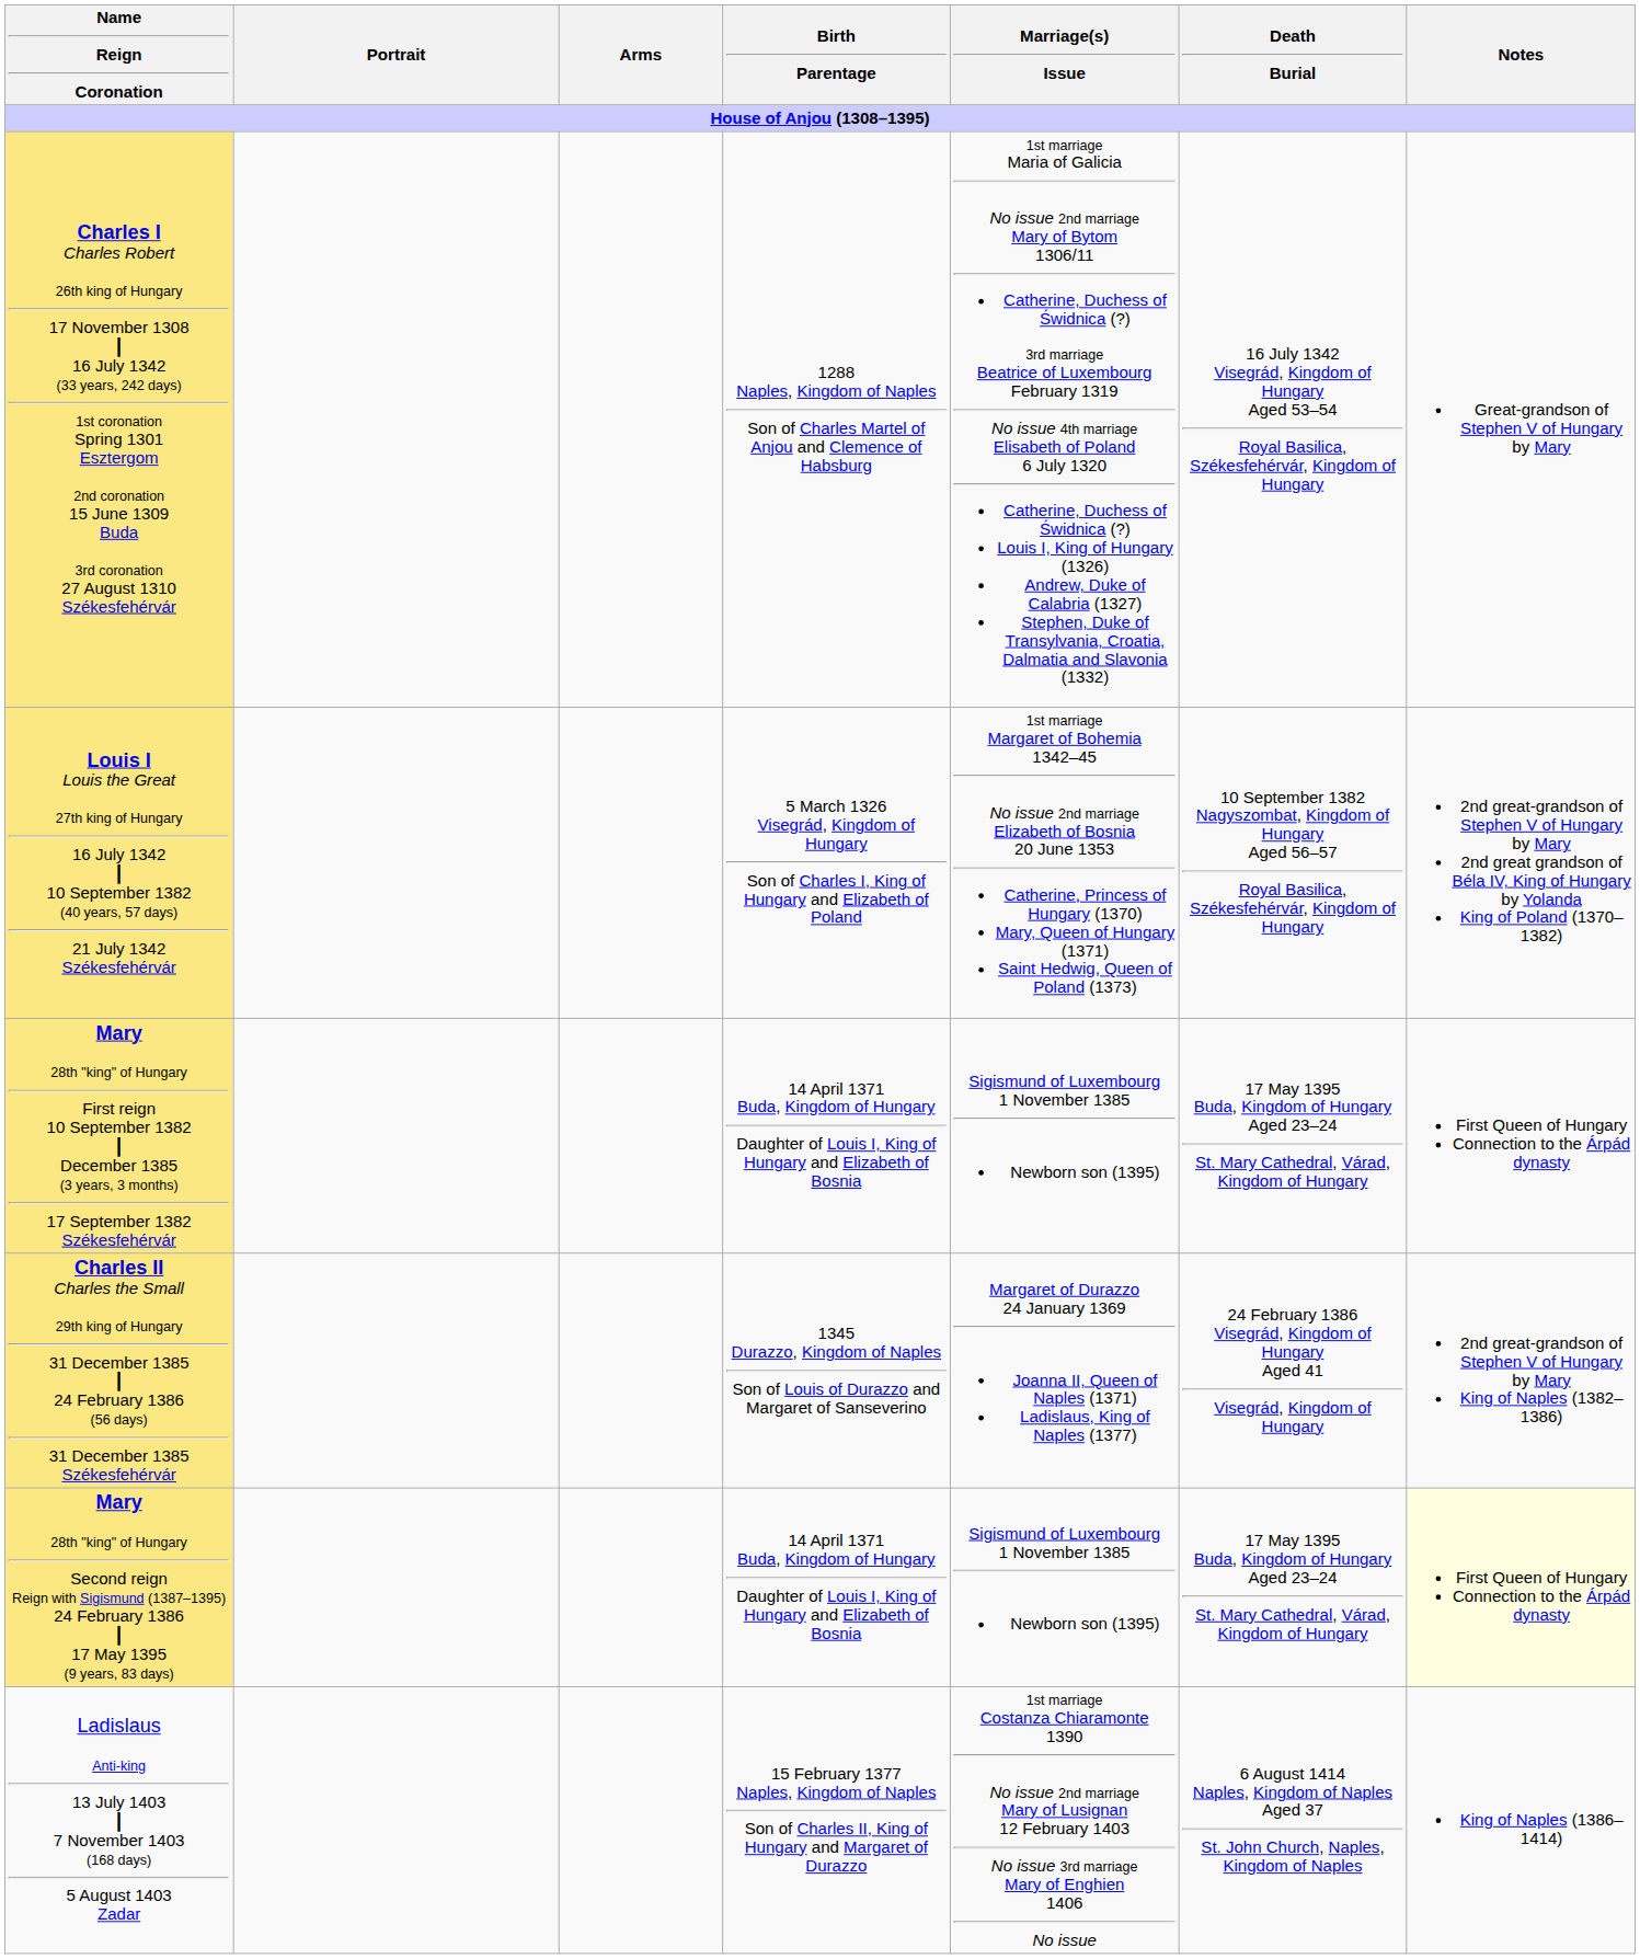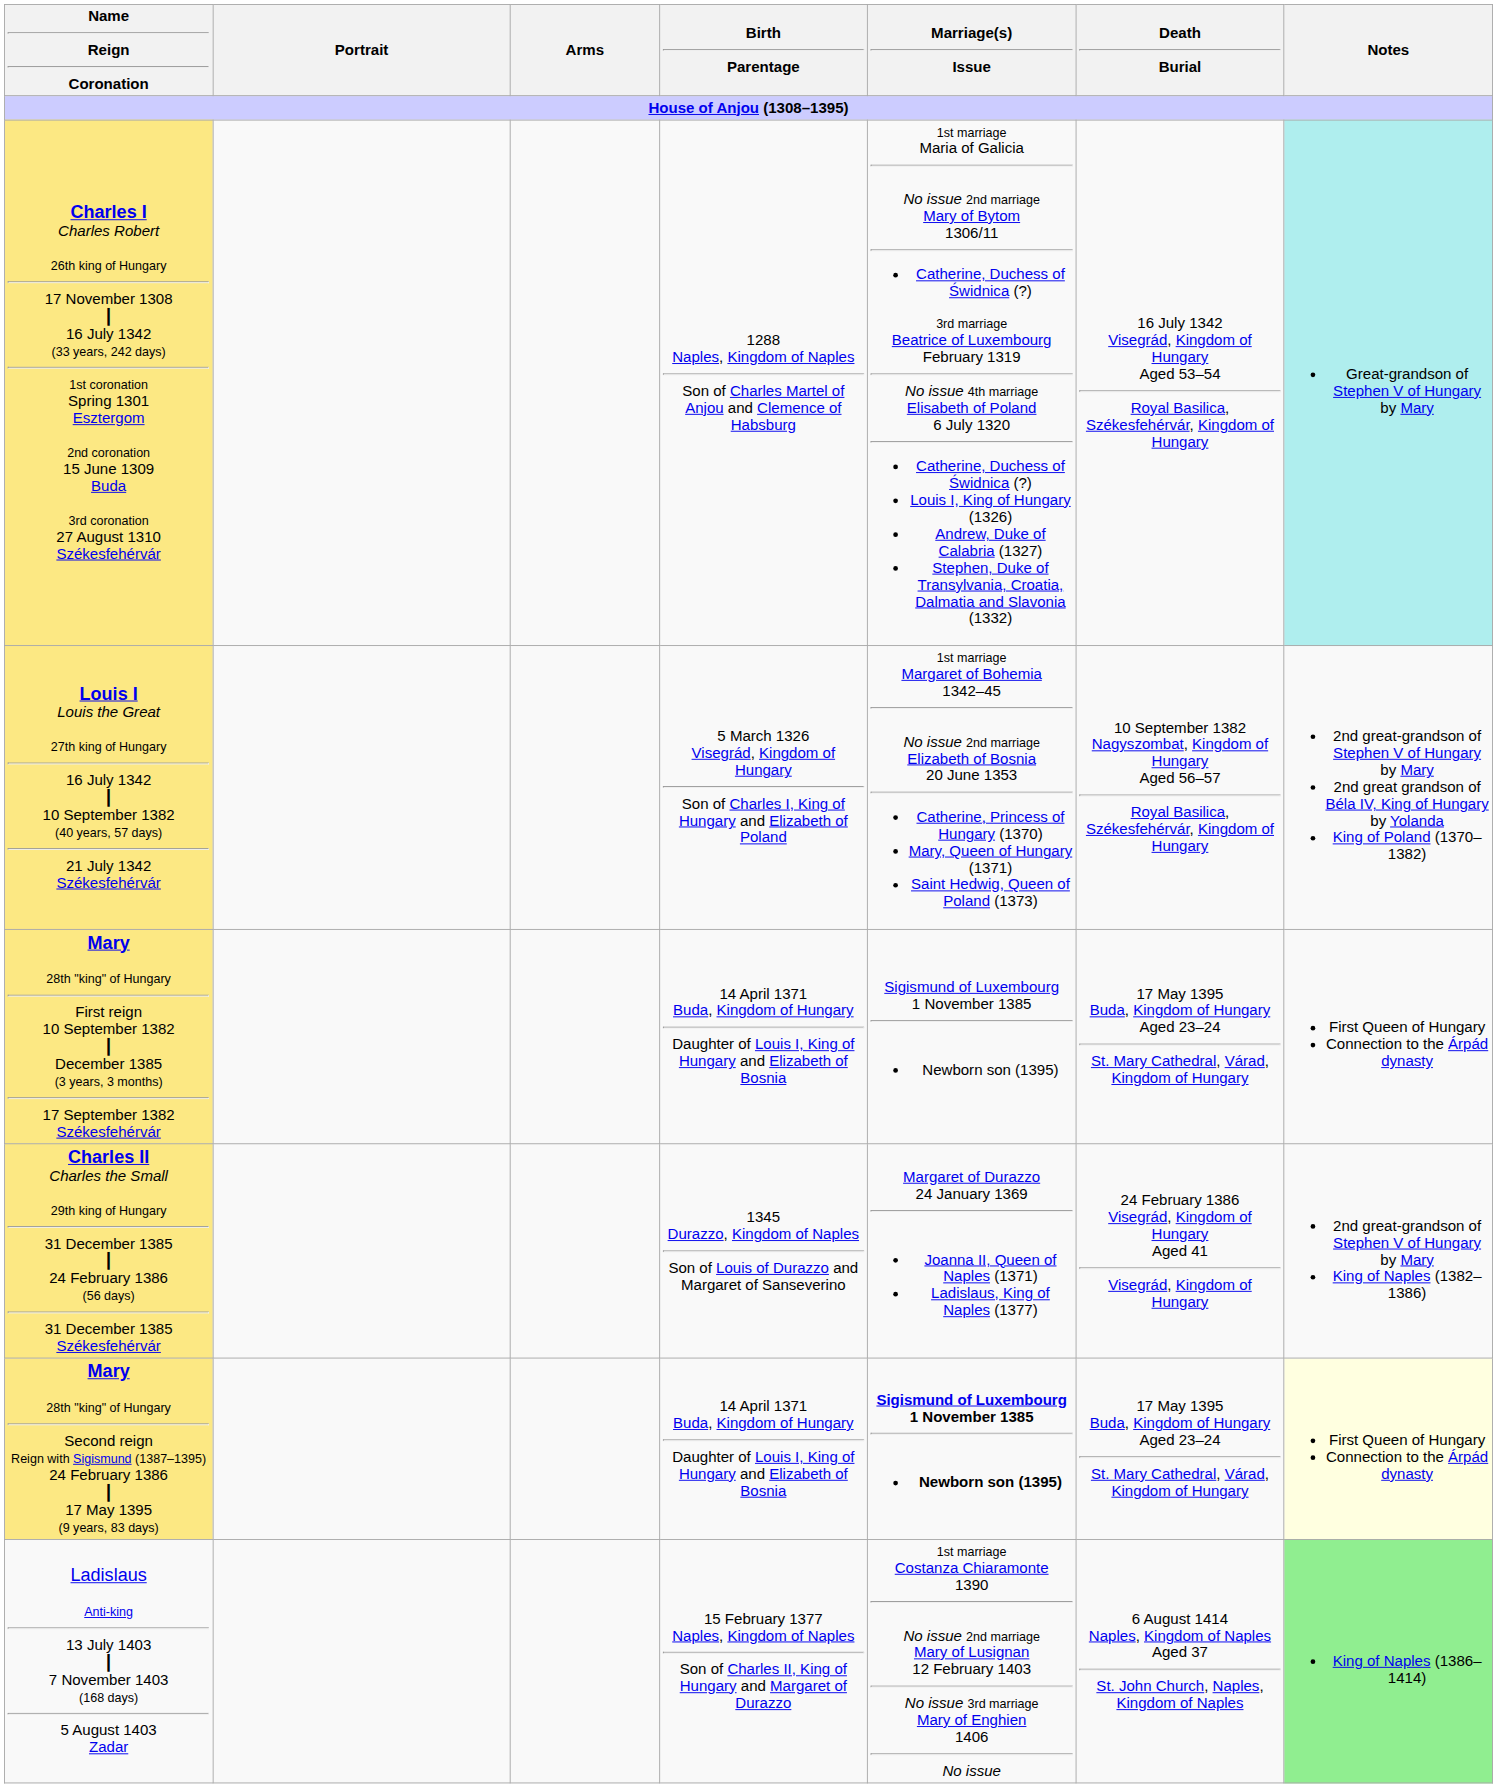row 3 | Notes: no background -> paleturquoise background
row 7 | Marriage(s) Issue: normal -> bold
row 8 | Notes: no background -> lightgreen background
